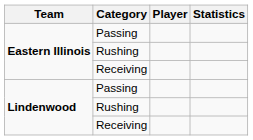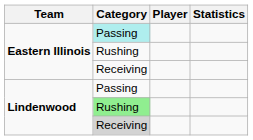Eastern Illinois / Passing | Category: no background -> paleturquoise background
Lindenwood / Rushing | Category: no background -> lightgreen background
Lindenwood / Receiving | Category: no background -> lightgrey background
